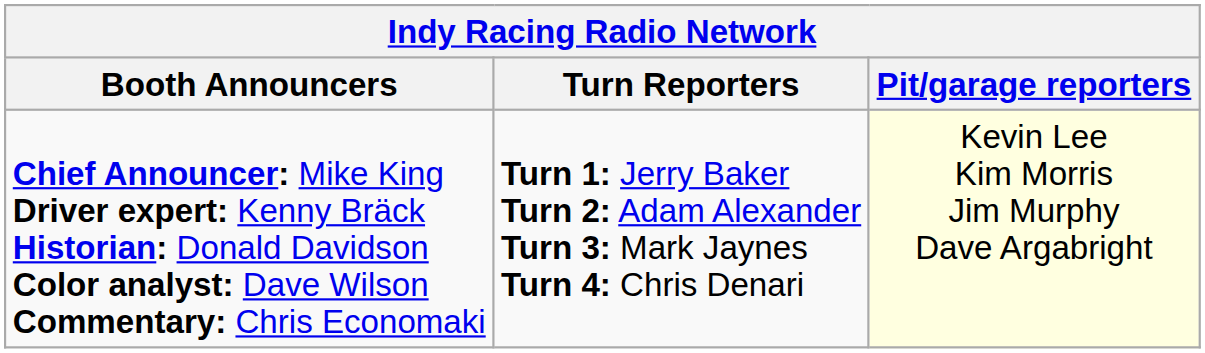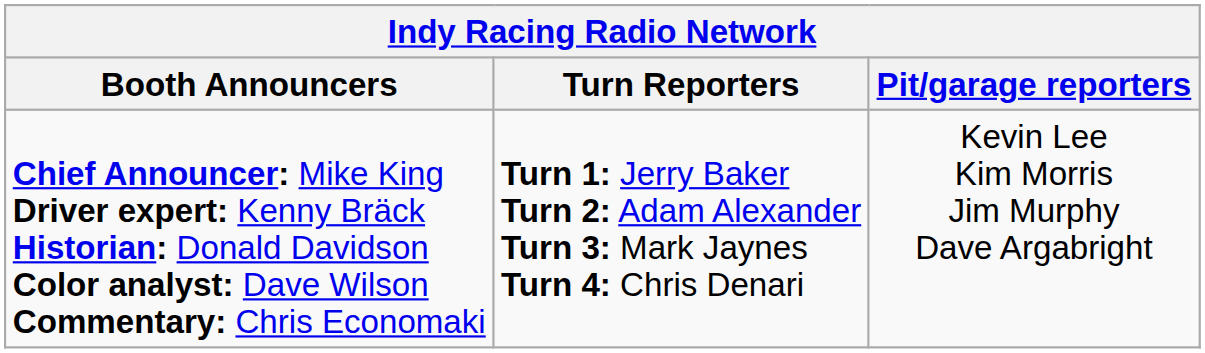row 3 | Pit/garage reporters: lightyellow background -> no background
